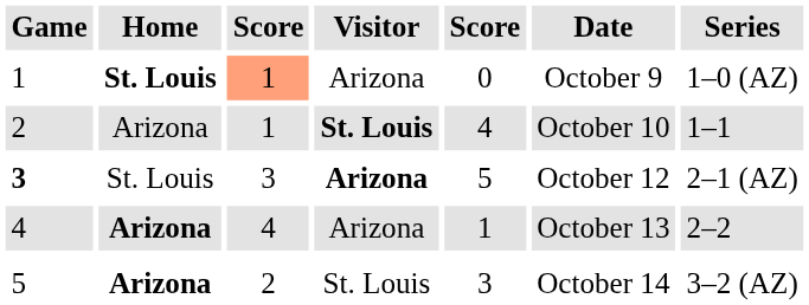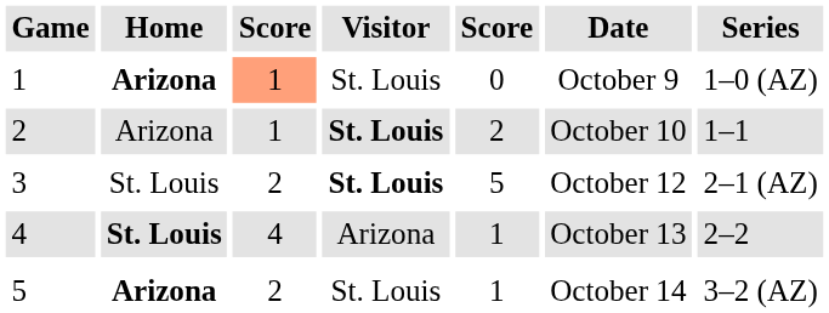row 2 | Home: St. Louis -> Arizona
row 2 | Visitor: Arizona -> St. Louis
row 3 | column 5: 4 -> 2
row 4 | Game: bold -> normal
row 4 | column 3: 3 -> 2
row 4 | Visitor: Arizona -> St. Louis
row 5 | Home: Arizona -> St. Louis
row 6 | column 5: 3 -> 1
